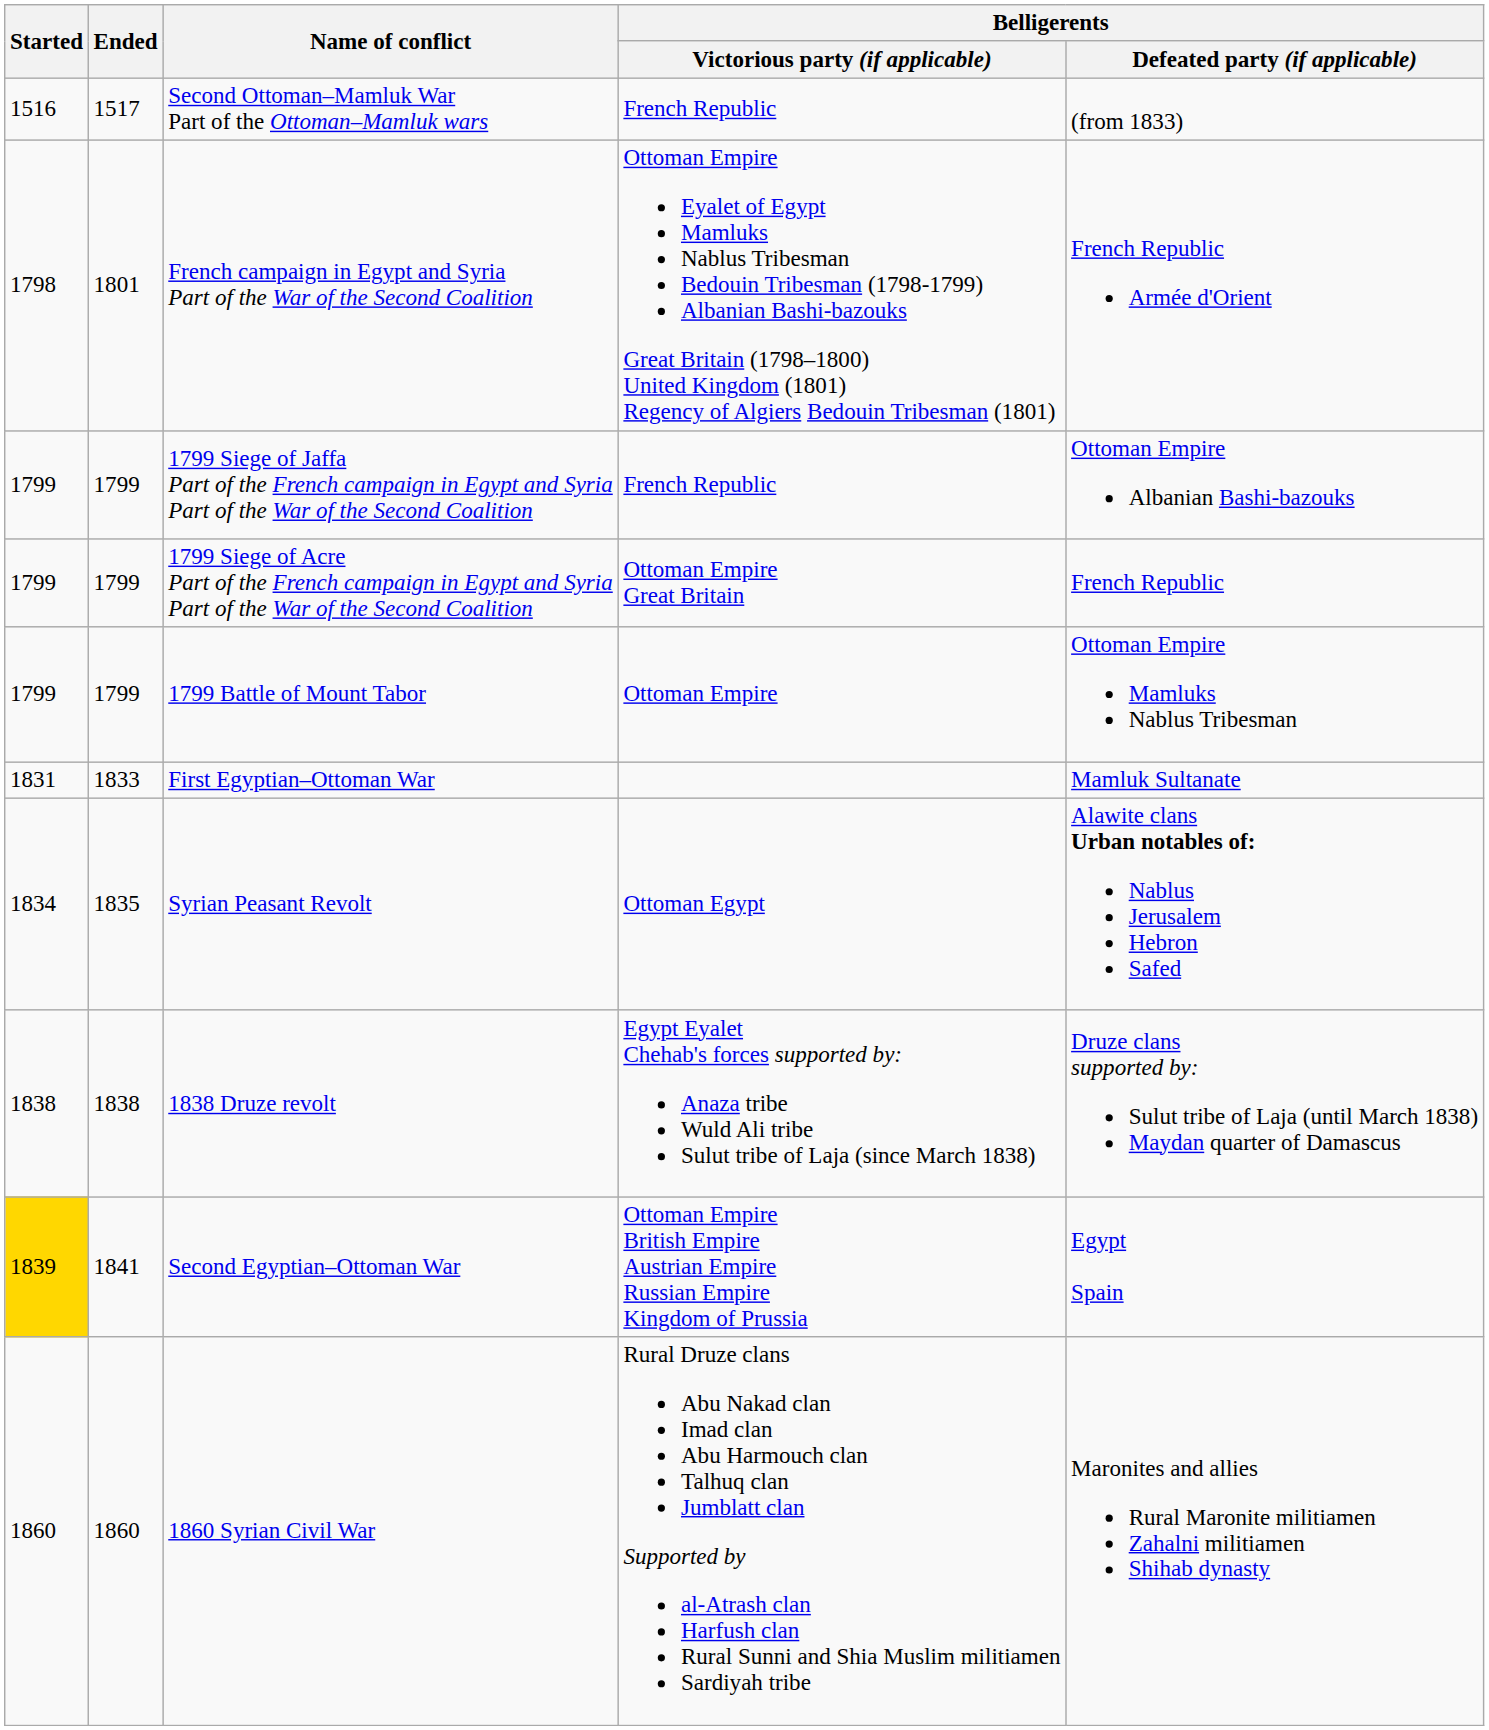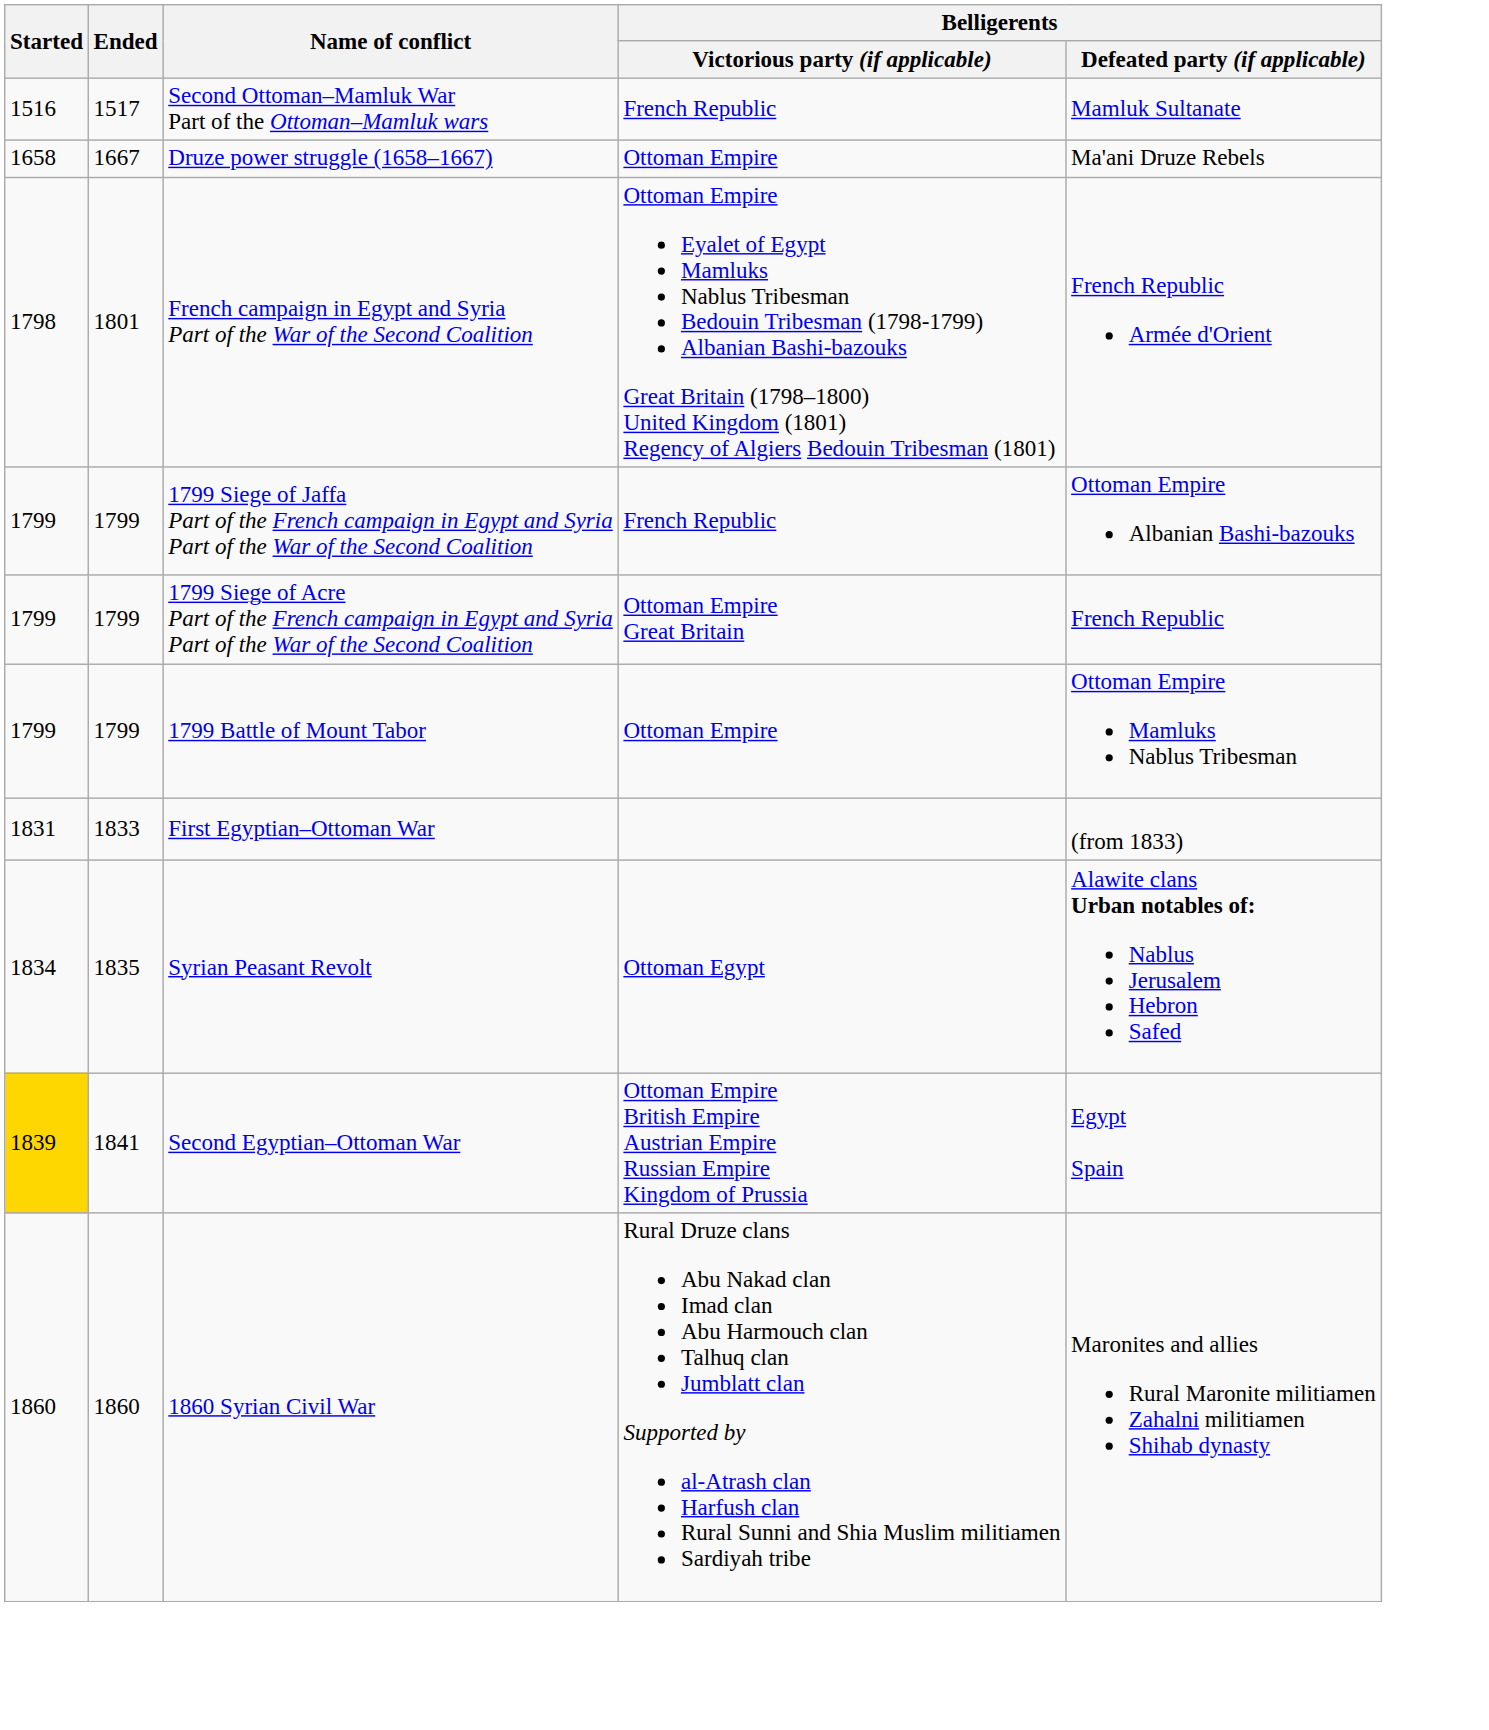Second Ottoman–Mamluk War Part of the Ottoman–Mamluk wars | Belligerents / Defeated party (if applicable): (from 1833) -> Mamluk Sultanate
+ row: 1658 | 1667 | Druze power struggle (1658–1667) | Ottoman Empire | Ma'ani Druze Rebels
First Egyptian–Ottoman War | Belligerents / Defeated party (if applicable): Mamluk Sultanate -> (from 1833)
- row: 1838 | 1838 | 1838 Druze revolt | Egypt Eyalet Chehab's forces supported by: Anaza tribe Wuld Ali tribe Sulut tribe of Laja (since March 1838) | Druze clans supported by: Sulut tribe of Laja (until March 1838) Maydan quarter of Damascus
